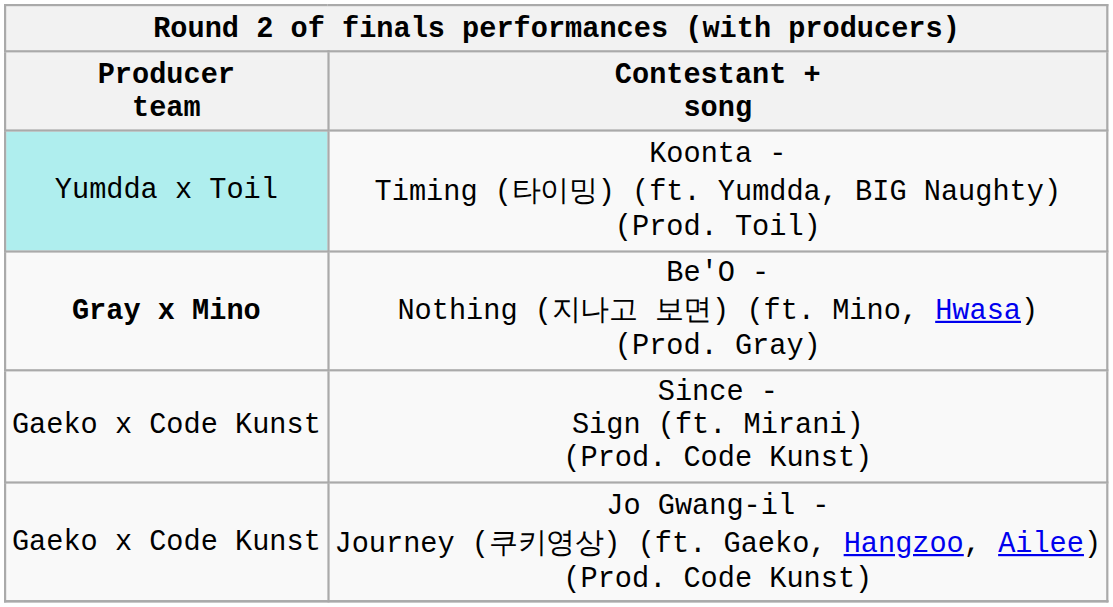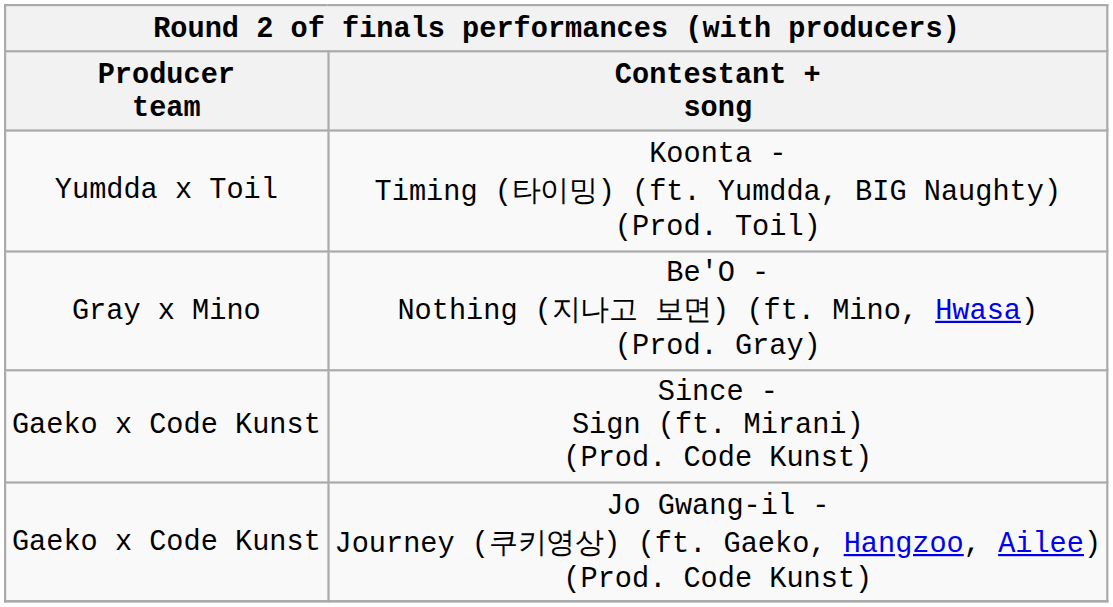Koonta - Timing (타이밍) (ft. Yumdda, BIG Naughty) (Prod. Toil) | Producer team: paleturquoise background -> no background
Be'O - Nothing (지나고 보면) (ft. Mino, Hwasa) (Prod. Gray) | Producer team: bold -> normal
